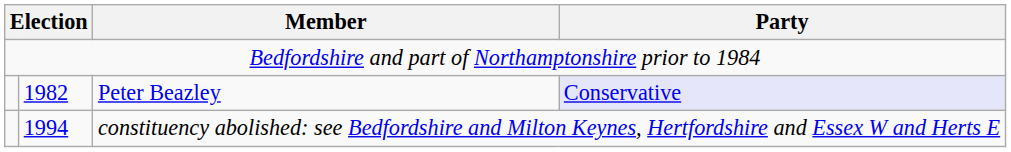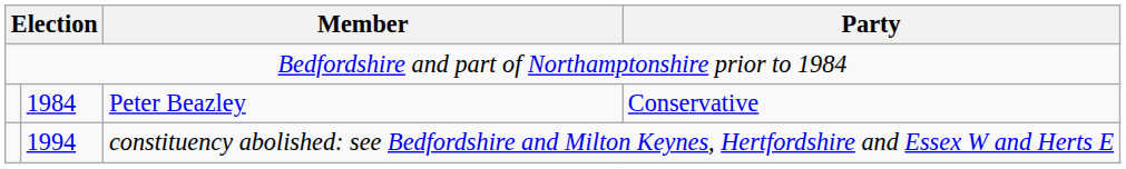Peter Beazley | column 2: 1982 -> 1984
Peter Beazley | Party: lavender background -> no background
